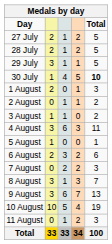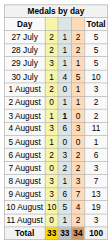30 July | Total: bold -> normal
3 August | column 3: normal -> bold
